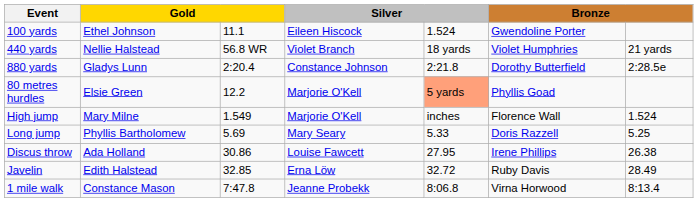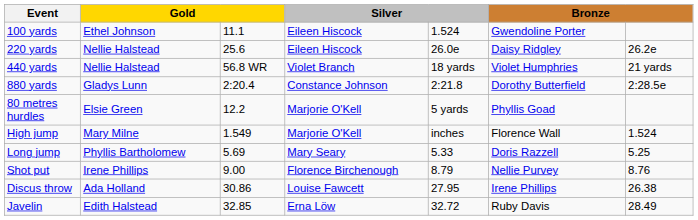+ row: 220 yards | Nellie Halstead | 25.6 | Eileen Hiscock | 26.0e | Daisy Ridgley | 26.2e
80 metres hurdles | column 5: lightsalmon background -> no background
+ row: Shot put | Irene Phillips | 9.00 | Florence Birchenough | 8.79 | Nellie Purvey | 8.76
- row: 1 mile walk | Constance Mason | 7:47.8 | Jeanne Probekk | 8:06.8 | Virna Horwood | 8:13.4
